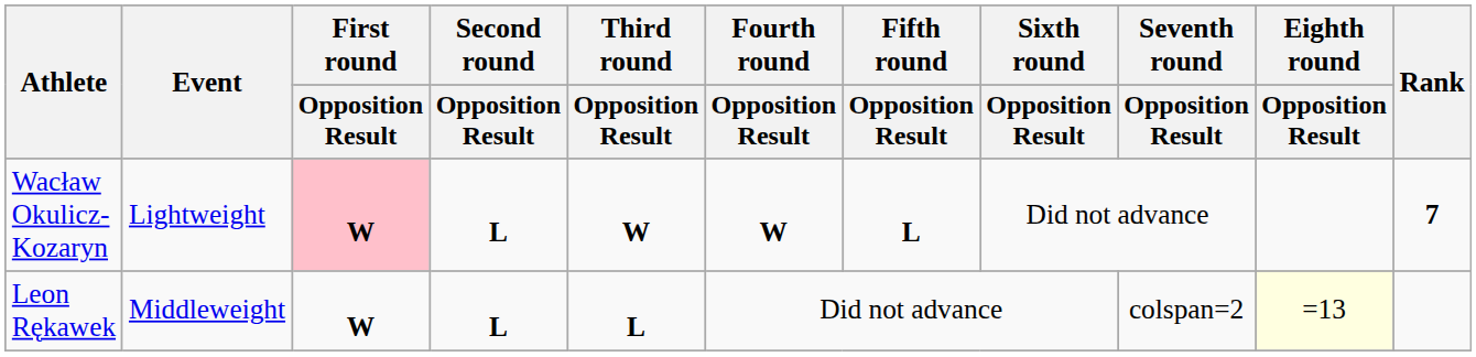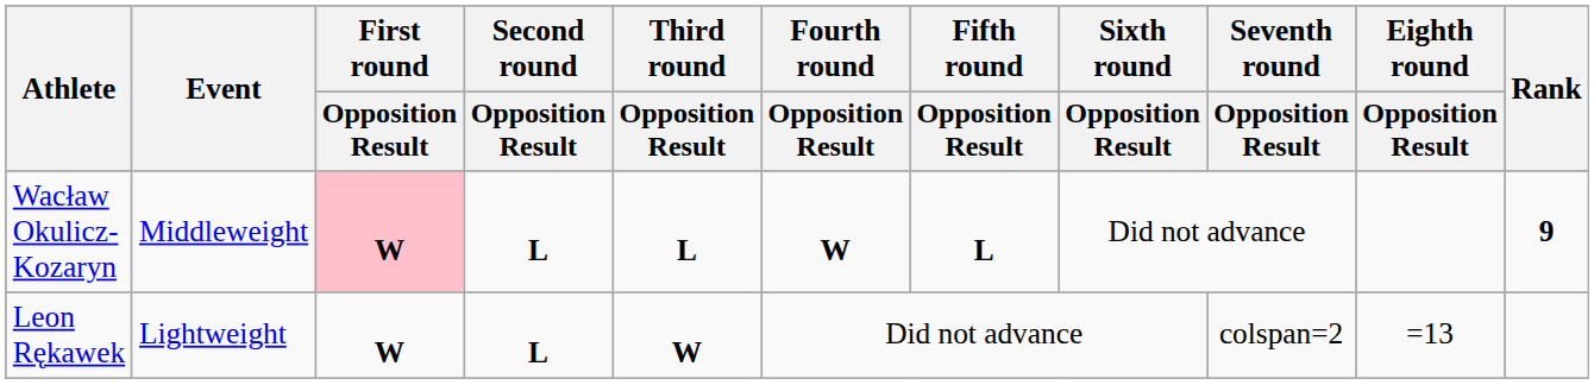Wacław Okulicz-Kozaryn | Event: Lightweight -> Middleweight
Wacław Okulicz-Kozaryn | Third round / Opposition Result: W -> L
Wacław Okulicz-Kozaryn | Rank: 7 -> 9
Leon Rękawek | Event: Middleweight -> Lightweight
Leon Rękawek | Third round / Opposition Result: L -> W
Leon Rękawek | Eighth round / Opposition Result: lightyellow background -> no background
